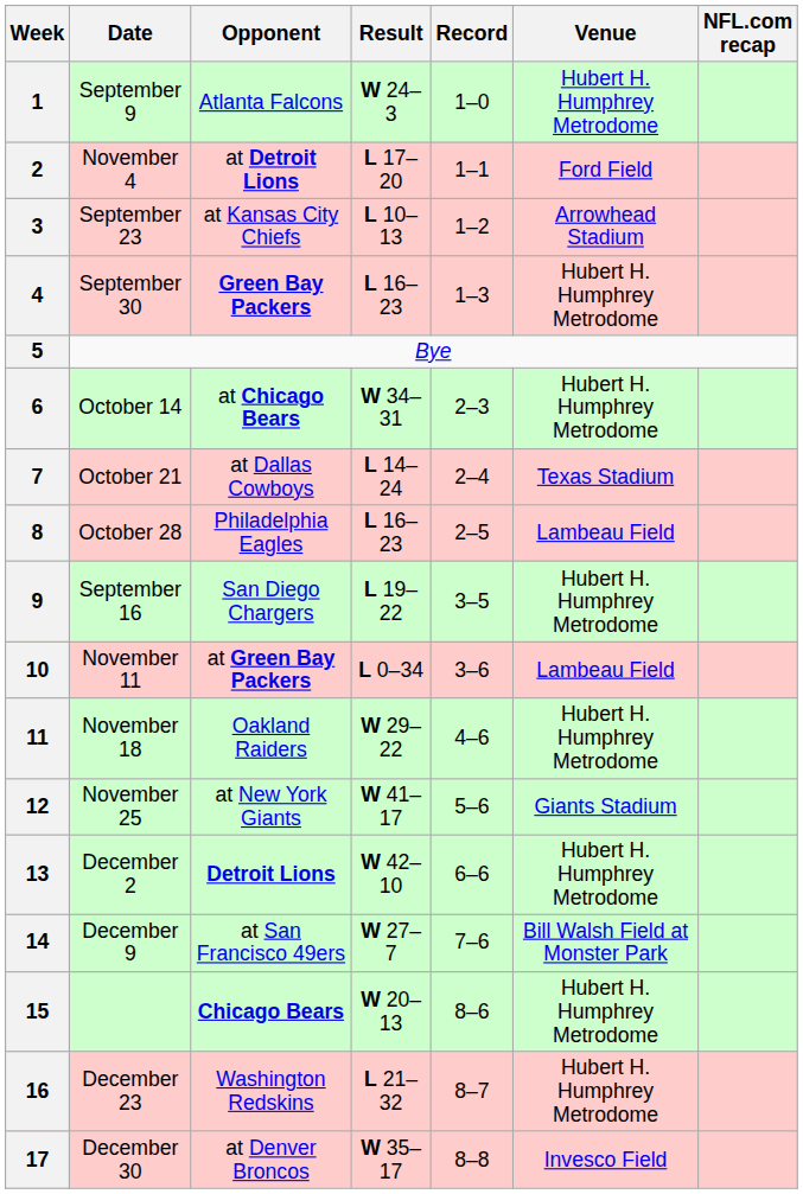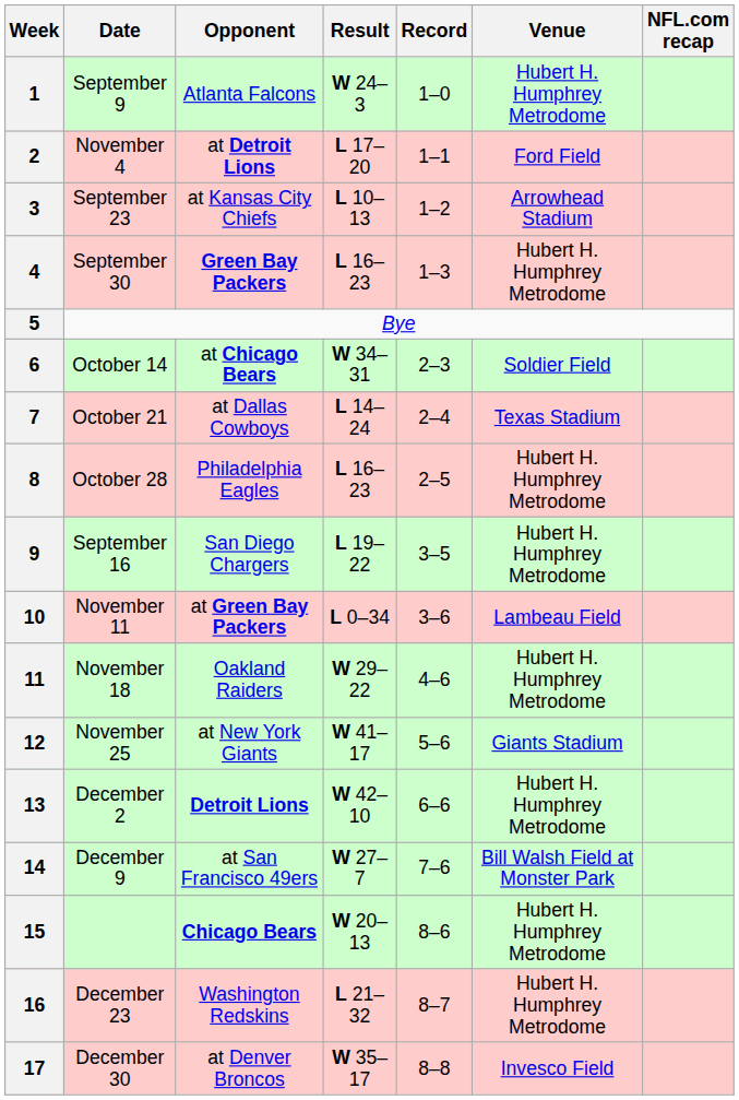6 | Venue: Hubert H. Humphrey Metrodome -> Soldier Field
8 | Venue: Lambeau Field -> Hubert H. Humphrey Metrodome
